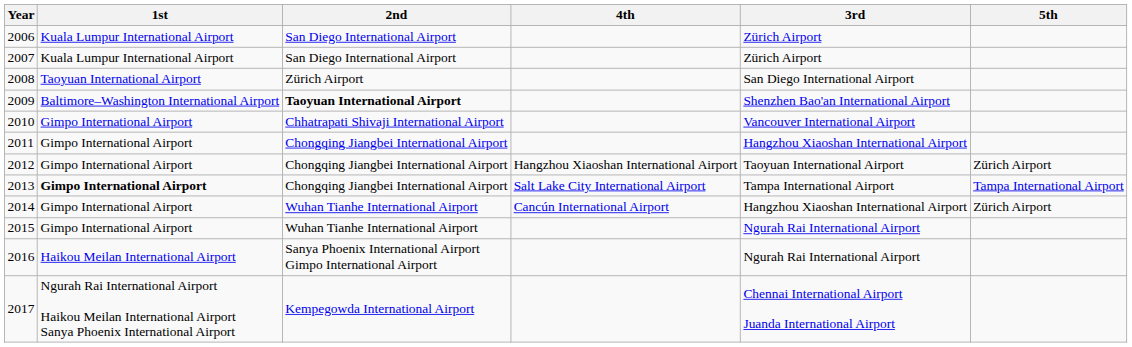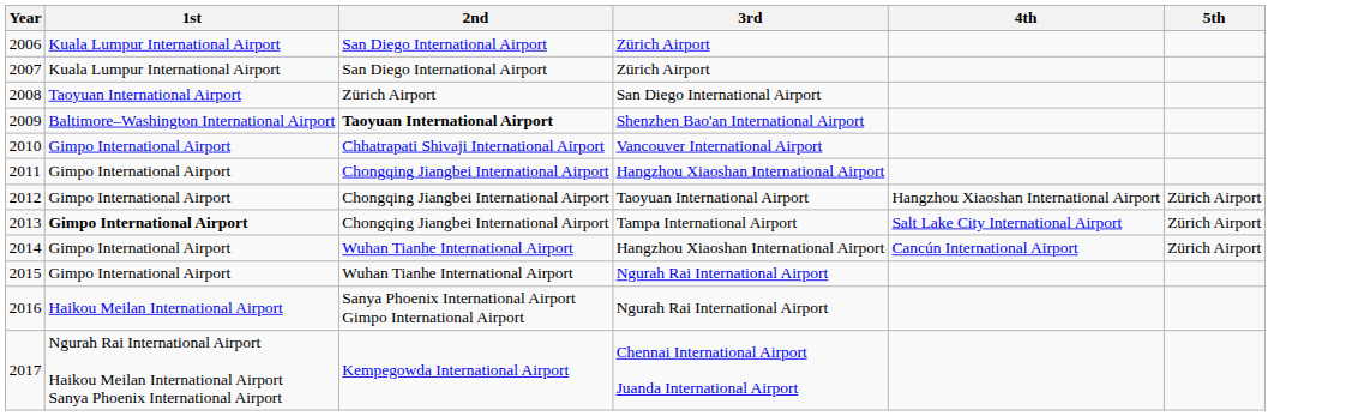columns swapped: 3rd <-> 4th
2013 | 5th: Tampa International Airport -> Zürich Airport
